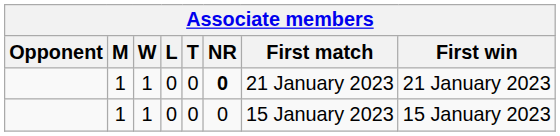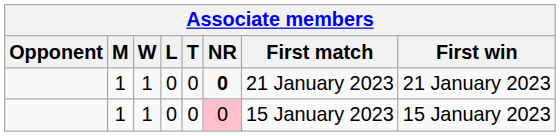row 4 | NR: no background -> pink background
